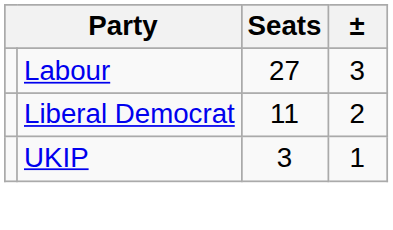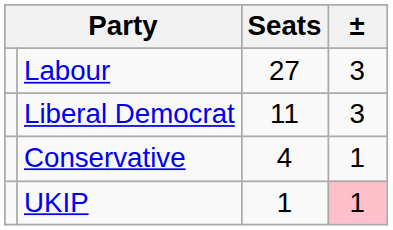Liberal Democrat | ±: 2 -> 3
+ row: Conservative | 4 | 1
UKIP | Seats: 3 -> 1
UKIP | ±: no background -> pink background
